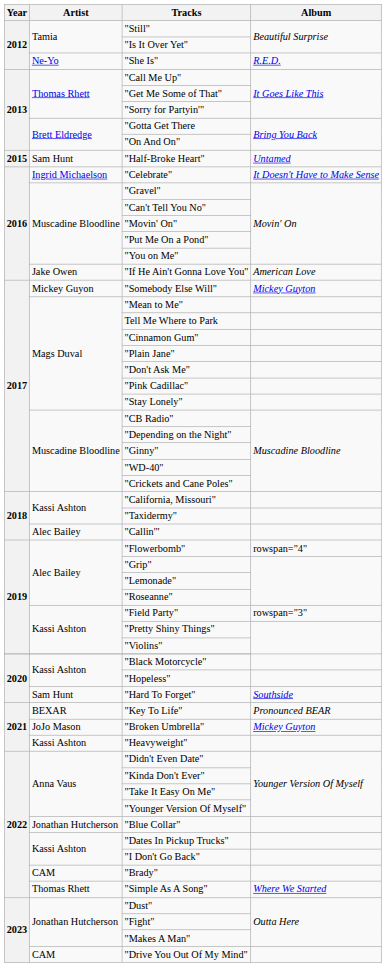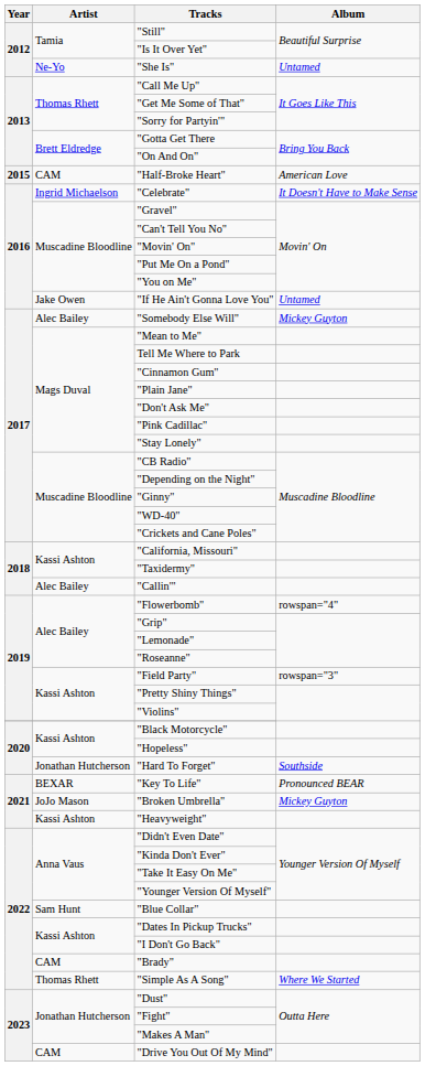"She Is" | Album: R.E.D. -> Untamed
"Half-Broke Heart" | Artist: Sam Hunt -> CAM
"Half-Broke Heart" | Album: Untamed -> American Love
"If He Ain't Gonna Love You" | Album: American Love -> Untamed
"Somebody Else Will" | Artist: Mickey Guyon -> Alec Bailey
"Hard To Forget" | Artist: Sam Hunt -> Jonathan Hutcherson
"Blue Collar" | Artist: Jonathan Hutcherson -> Sam Hunt
